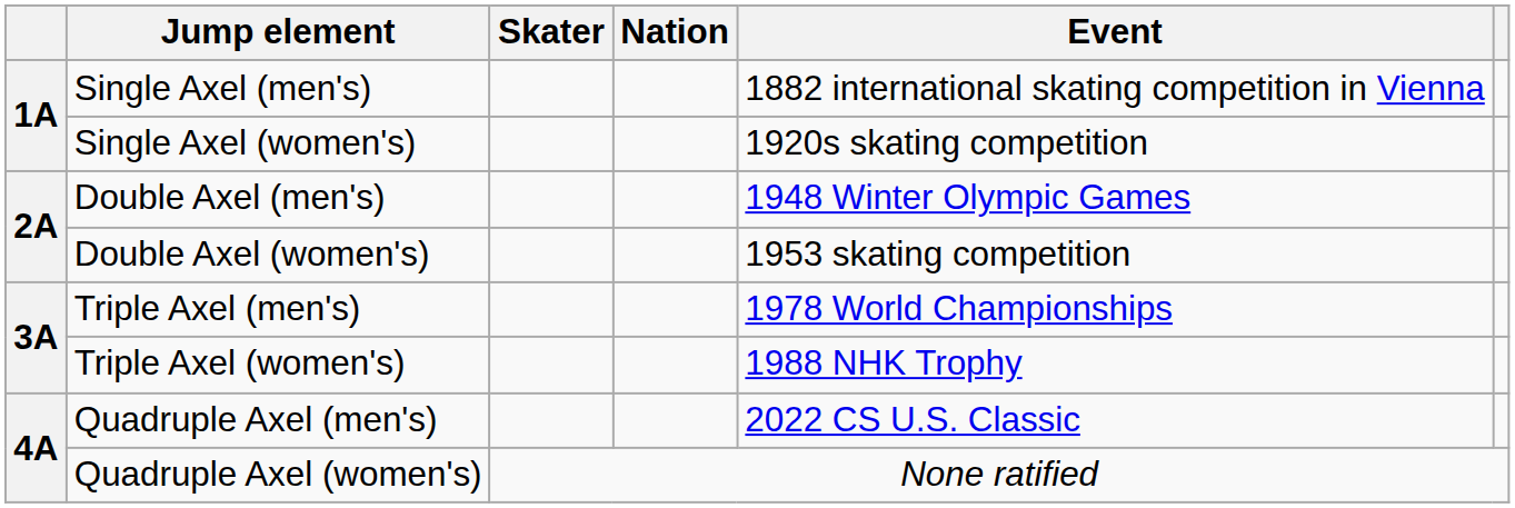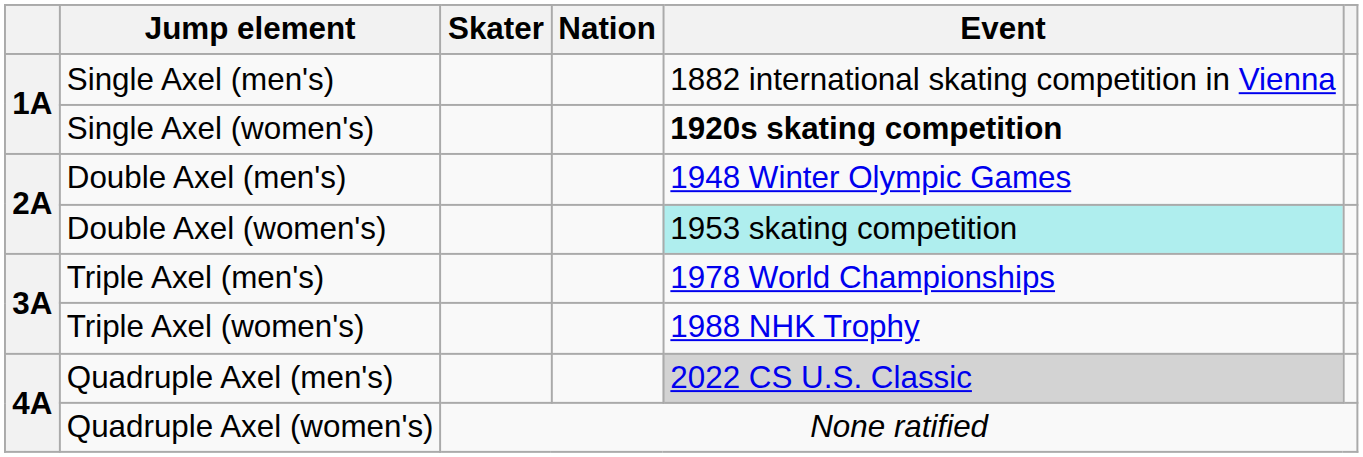Single Axel (women's) | Event: normal -> bold
Double Axel (women's) | Event: no background -> paleturquoise background
Quadruple Axel (men's) | Event: no background -> lightgrey background
